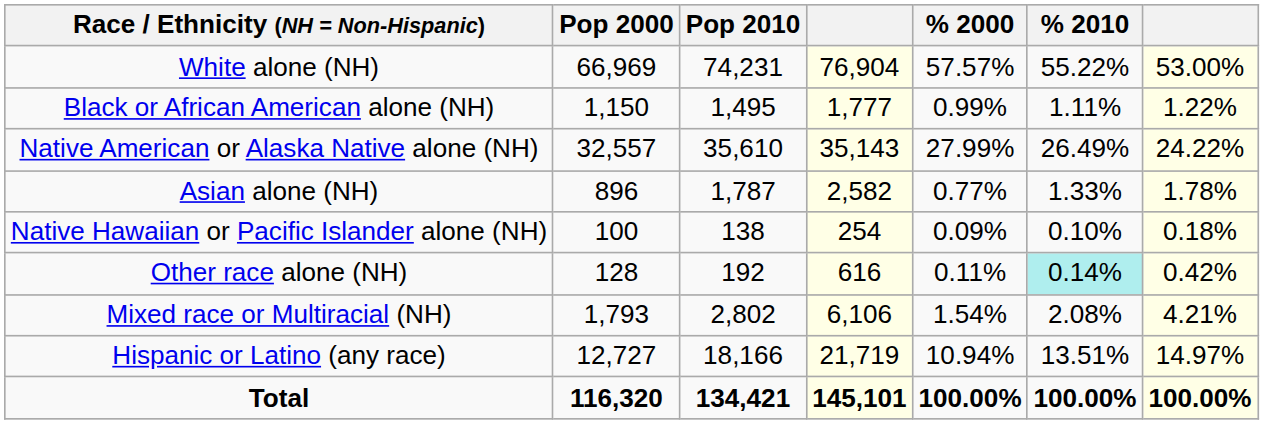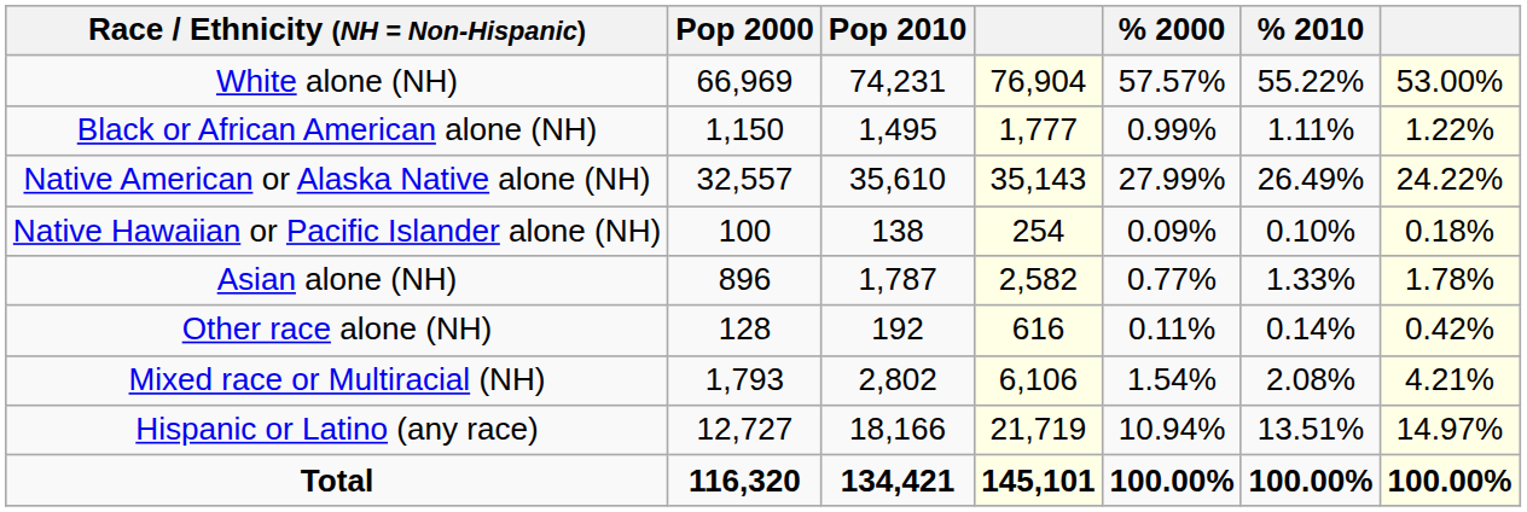rows swapped: Asian alone (NH) <-> Native Hawaiian or Pacific Islander alone (NH)
Other race alone (NH) | % 2010: paleturquoise background -> no background
